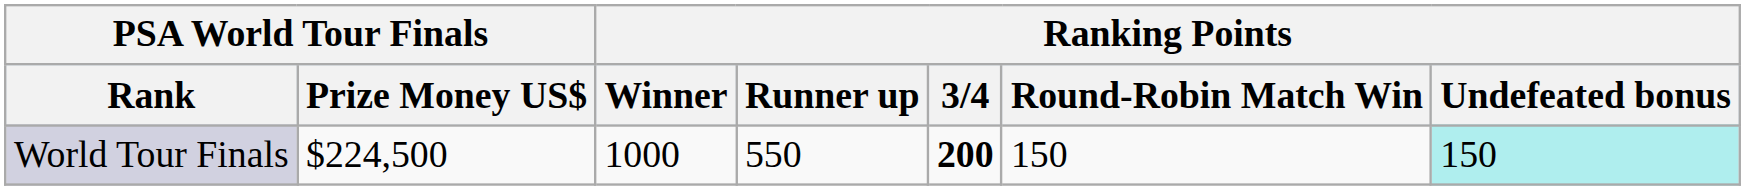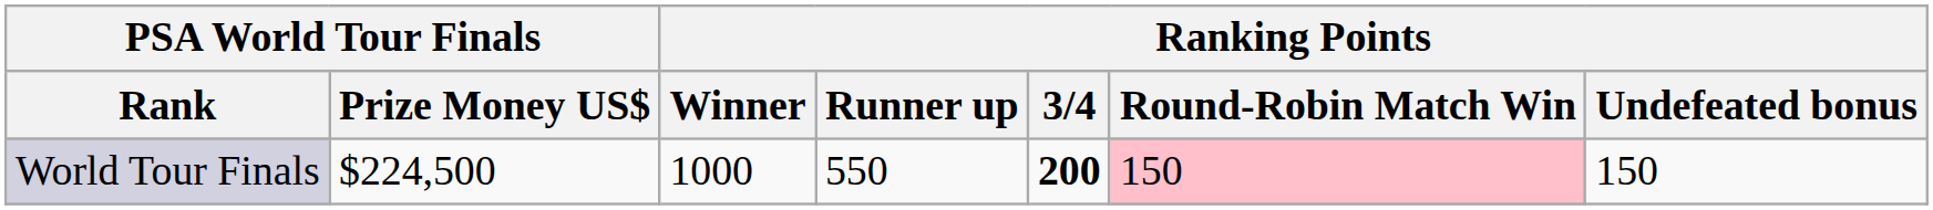World Tour Finals | Ranking Points / Round-Robin Match Win: no background -> pink background
World Tour Finals | Ranking Points / Undefeated bonus: paleturquoise background -> no background
